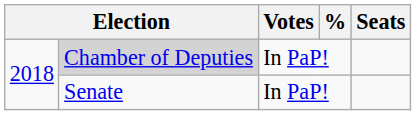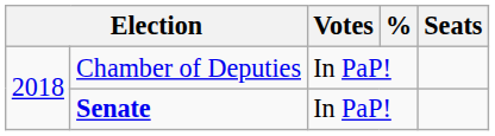Chamber of Deputies | column 2: lightgrey background -> no background
Senate | column 2: normal -> bold
